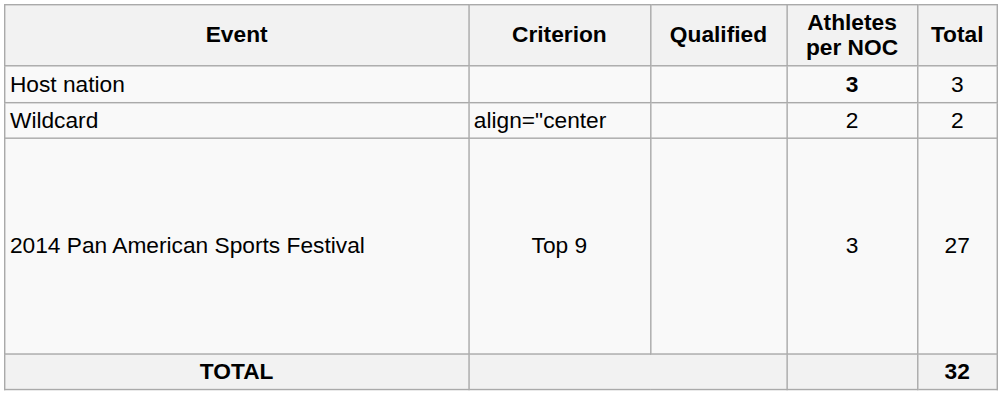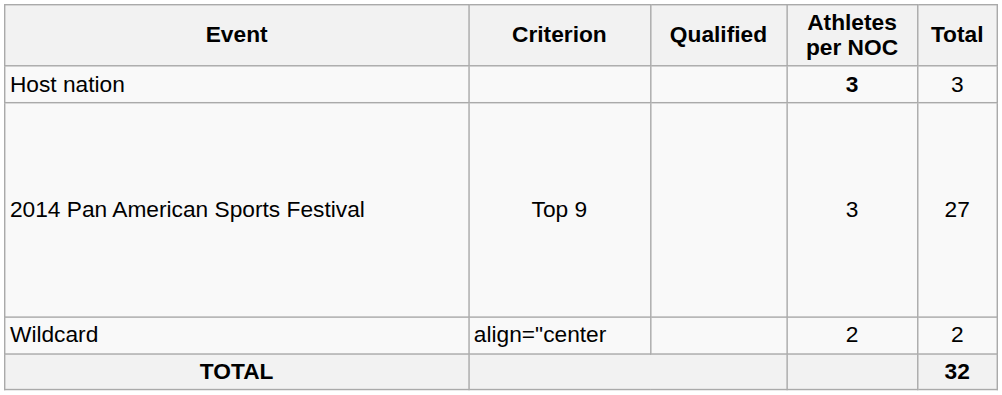rows swapped: 2014 Pan American Sports Festival <-> Wildcard
